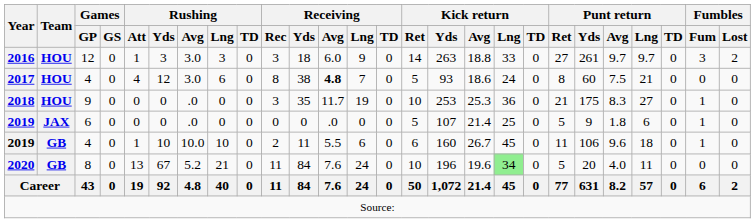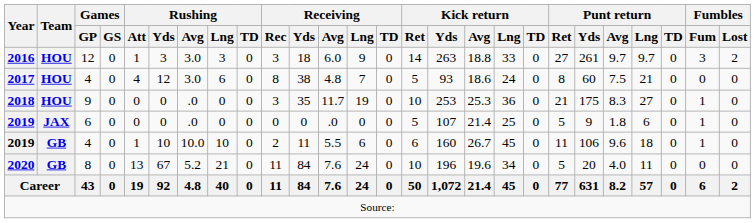2017 | Receiving / Avg: bold -> normal
2020 | Kick return / Lng: lightgreen background -> no background
